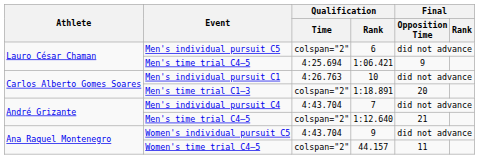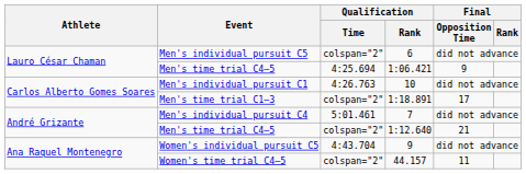1:18.891 | Final / Opposition Time: 20 -> 17
7 | Qualification / Time: 4:43.704 -> 5:01.461
